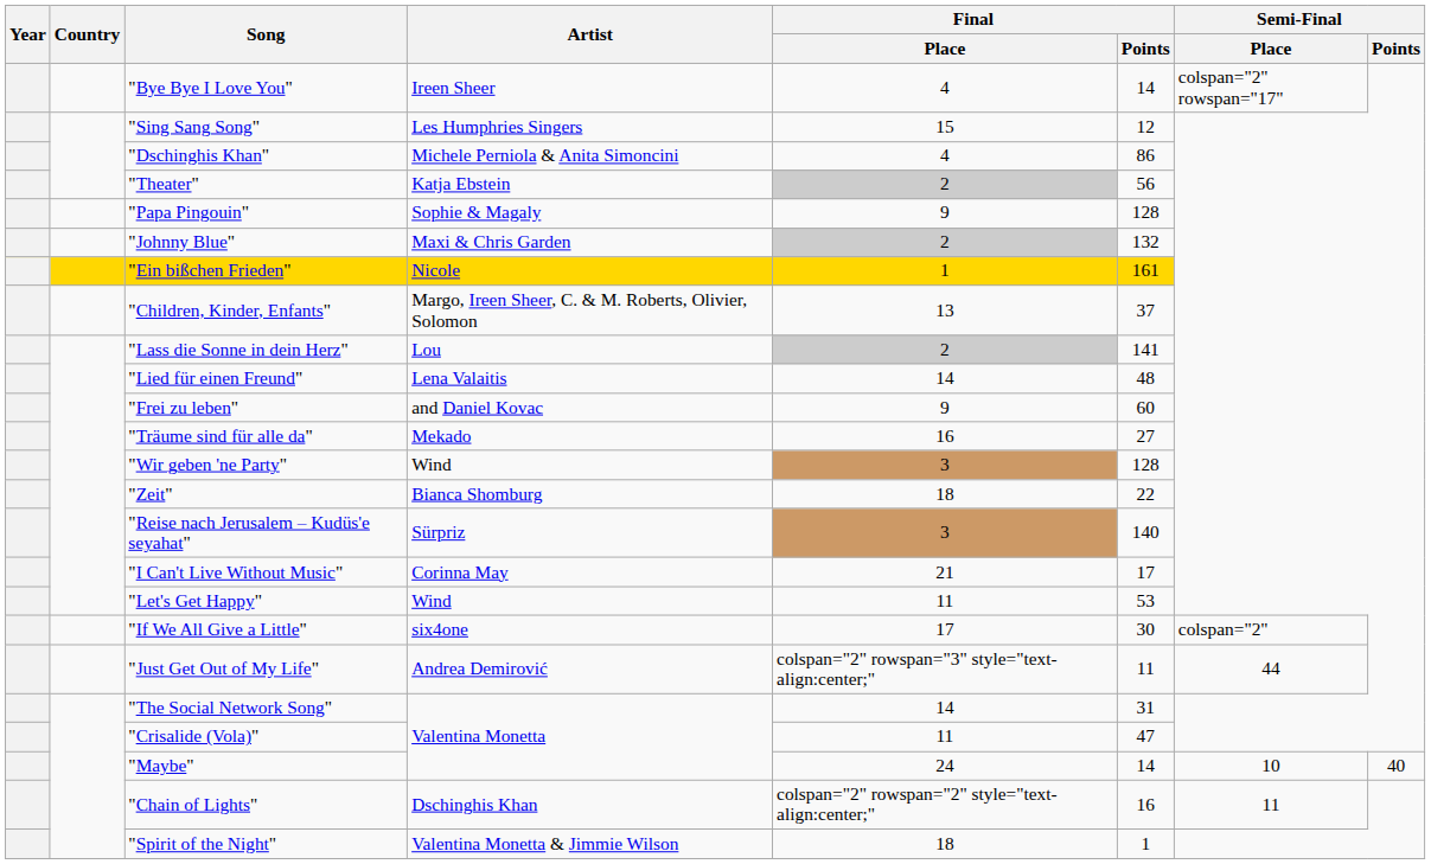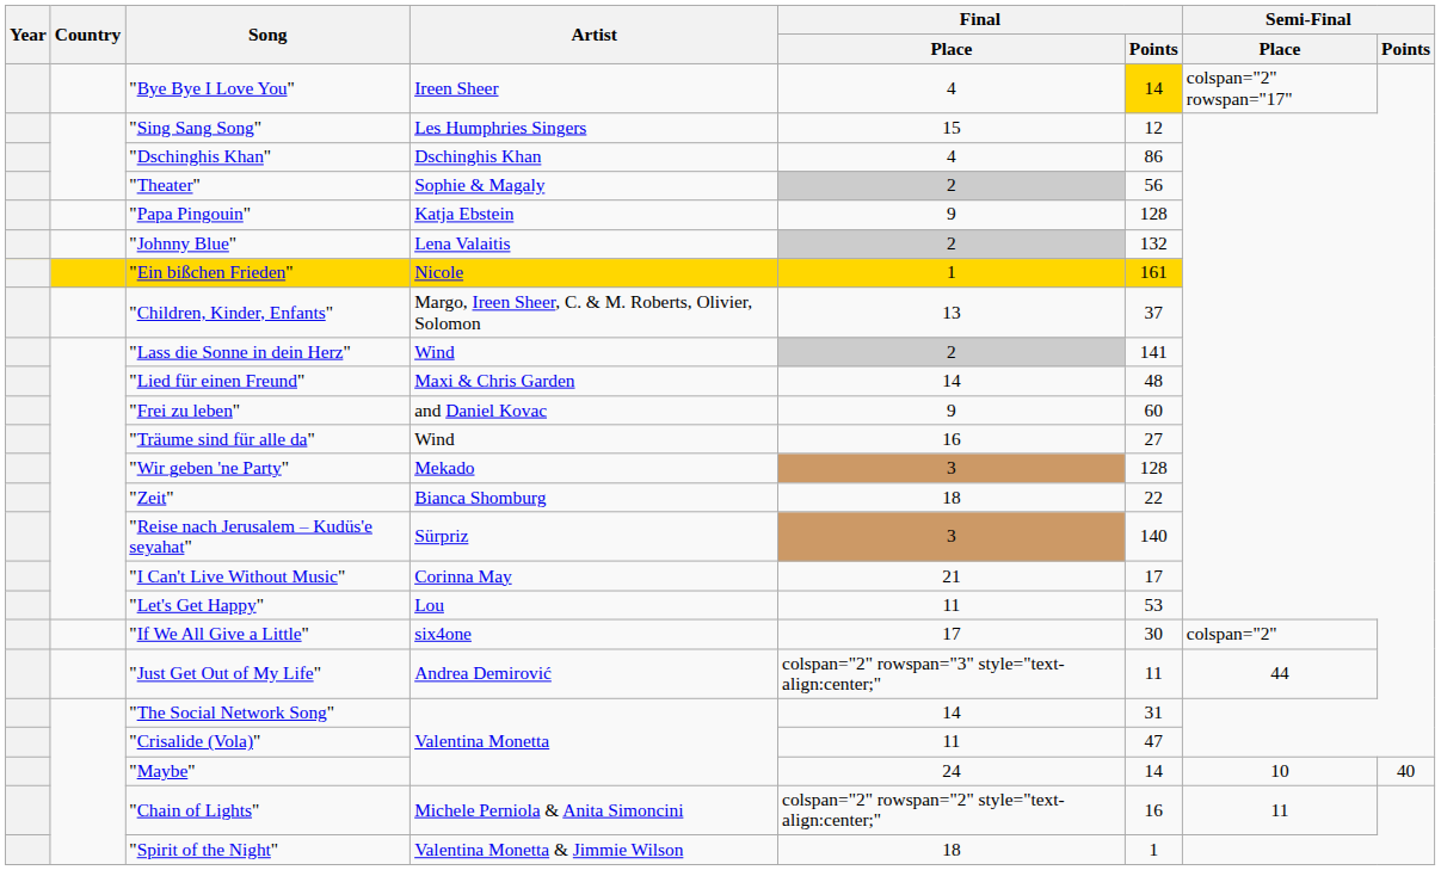"Bye Bye I Love You" | Final / Points: no background -> gold background
"Dschinghis Khan" | Artist: Michele Perniola & Anita Simoncini -> Dschinghis Khan
"Theater" | Artist: Katja Ebstein -> Sophie & Magaly
"Papa Pingouin" | Artist: Sophie & Magaly -> Katja Ebstein
"Johnny Blue" | Artist: Maxi & Chris Garden -> Lena Valaitis
"Lass die Sonne in dein Herz" | Artist: Lou -> Wind
"Lied für einen Freund" | Artist: Lena Valaitis -> Maxi & Chris Garden
"Träume sind für alle da" | Artist: Mekado -> Wind
"Wir geben 'ne Party" | Artist: Wind -> Mekado
"Let's Get Happy" | Artist: Wind -> Lou
"Chain of Lights" | Artist: Dschinghis Khan -> Michele Perniola & Anita Simoncini
